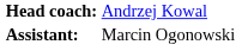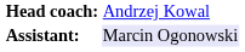Assistant: | column 2: no background -> lavender background
